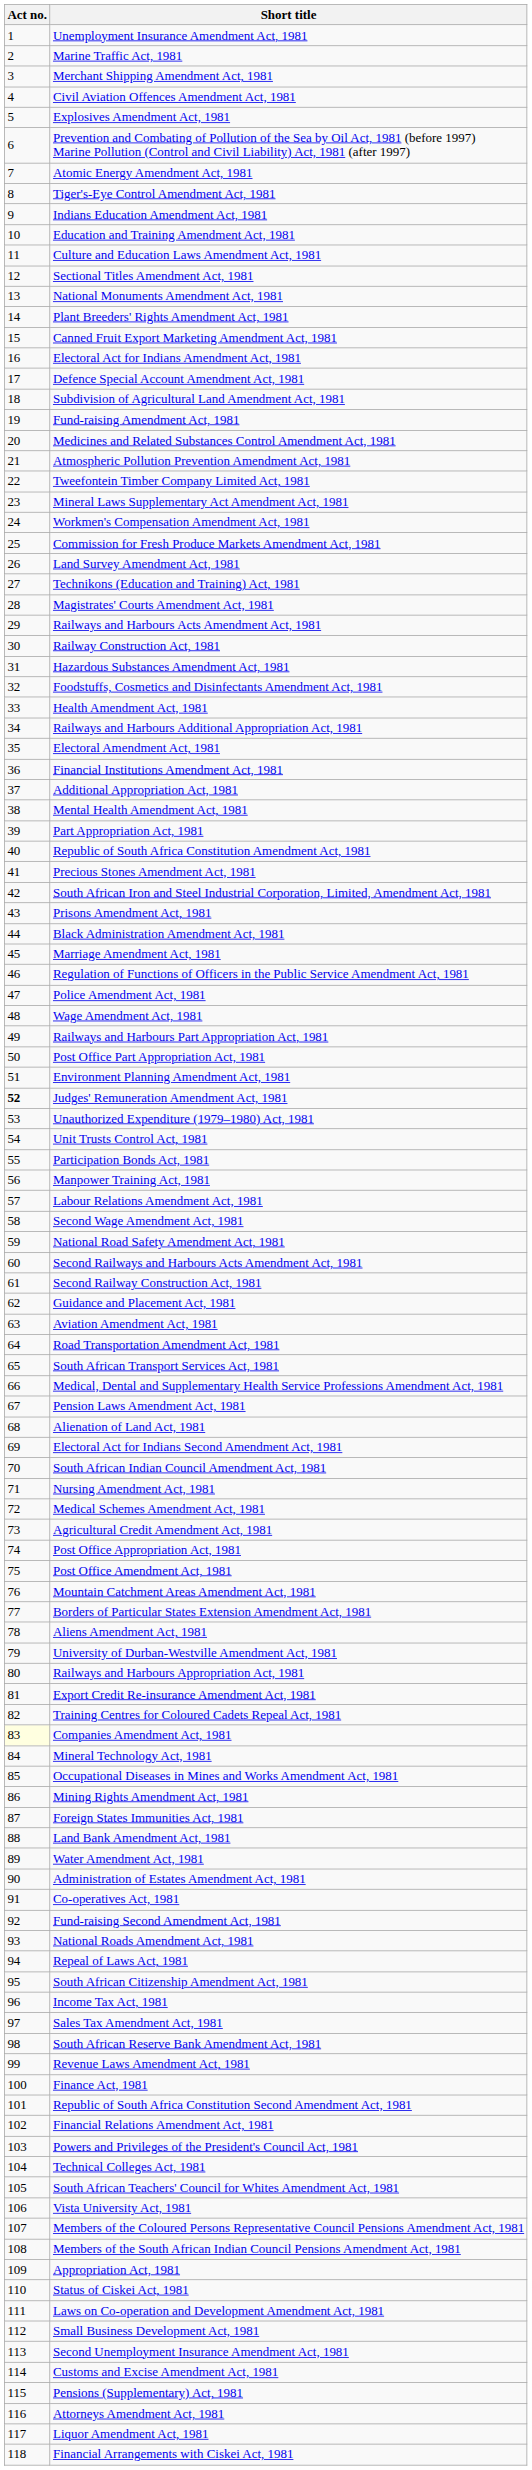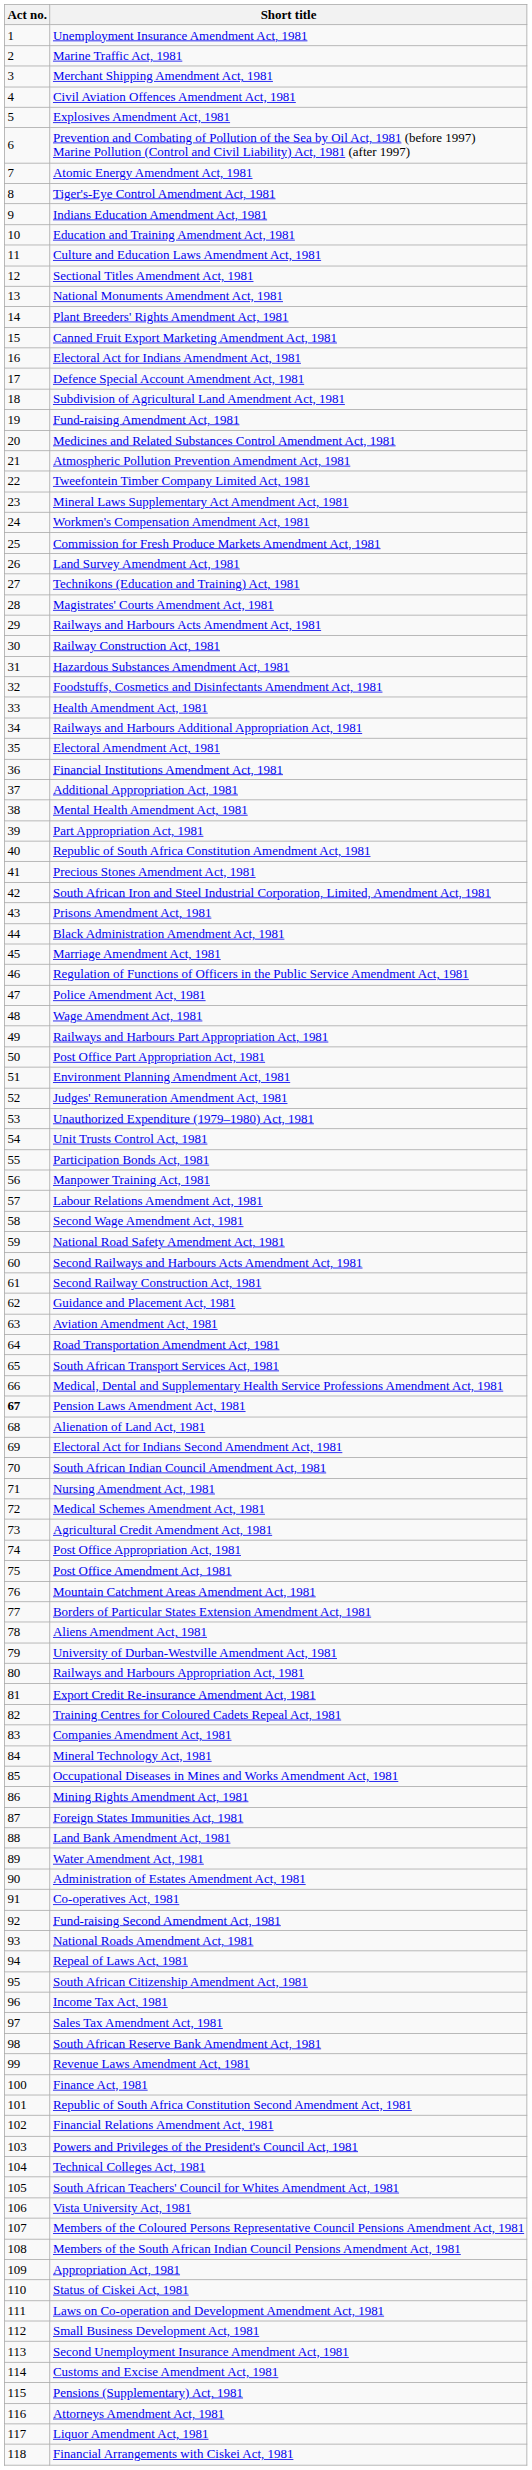Judges' Remuneration Amendment Act, 1981 | Act no.: bold -> normal
Pension Laws Amendment Act, 1981 | Act no.: normal -> bold
Companies Amendment Act, 1981 | Act no.: lightyellow background -> no background
